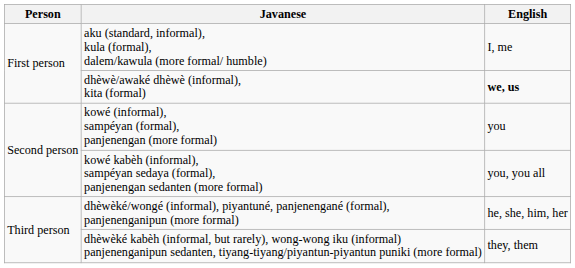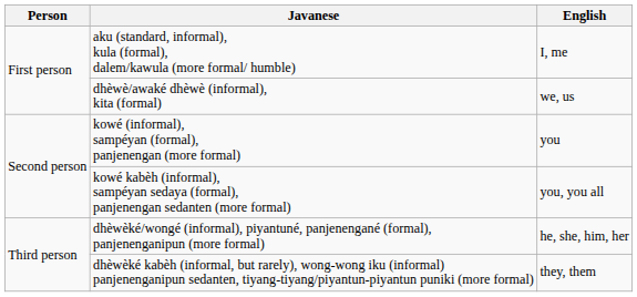dhèwè/awaké dhèwè (informal), kita (formal) | English: bold -> normal
